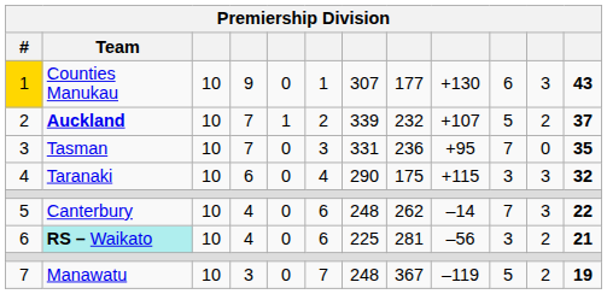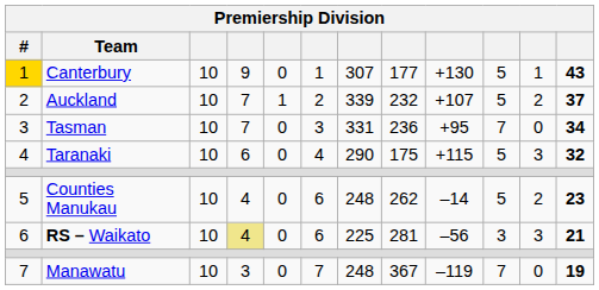row 3 | Team: Counties Manukau -> Canterbury
row 3 | column 10: 6 -> 5
row 3 | column 11: 3 -> 1
row 4 | Team: bold -> normal
row 5 | column 12: 35 -> 34
row 6 | column 10: 3 -> 5
row 8 | Team: Canterbury -> Counties Manukau
row 8 | column 10: 7 -> 5
row 8 | column 11: 3 -> 2
row 8 | column 12: 22 -> 23
row 9 | Team: paleturquoise background -> no background
row 9 | column 4: no background -> khaki background
row 9 | column 11: 2 -> 3
row 11 | column 10: 5 -> 7
row 11 | column 11: 2 -> 0
